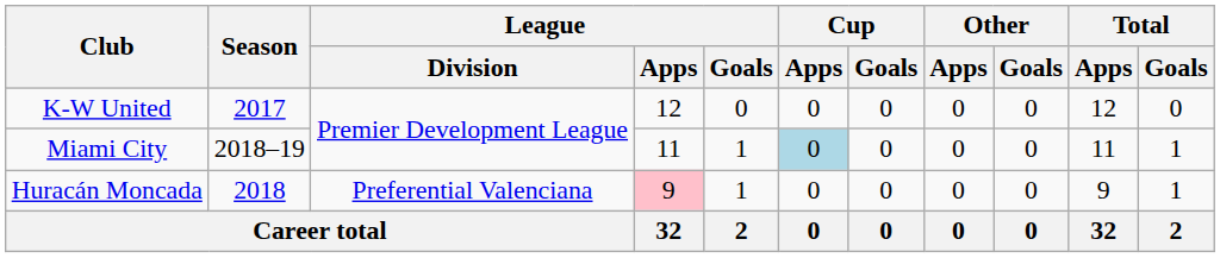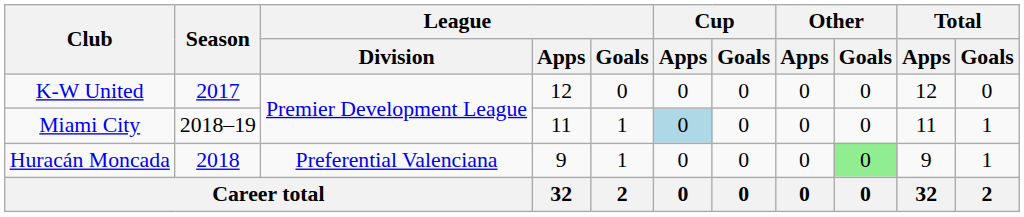Huracán Moncada | League / Apps: pink background -> no background
Huracán Moncada | Other / Goals: no background -> lightgreen background
